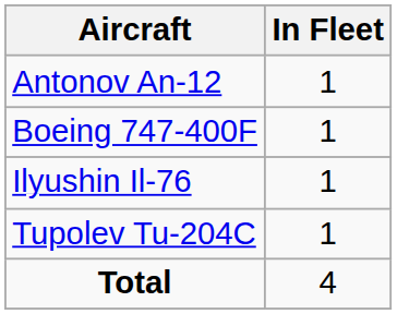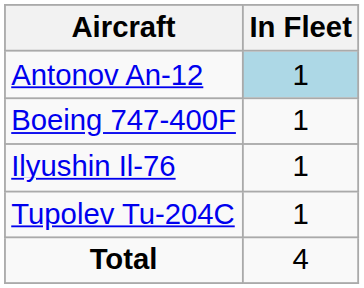Antonov An-12 | In Fleet: no background -> lightblue background
